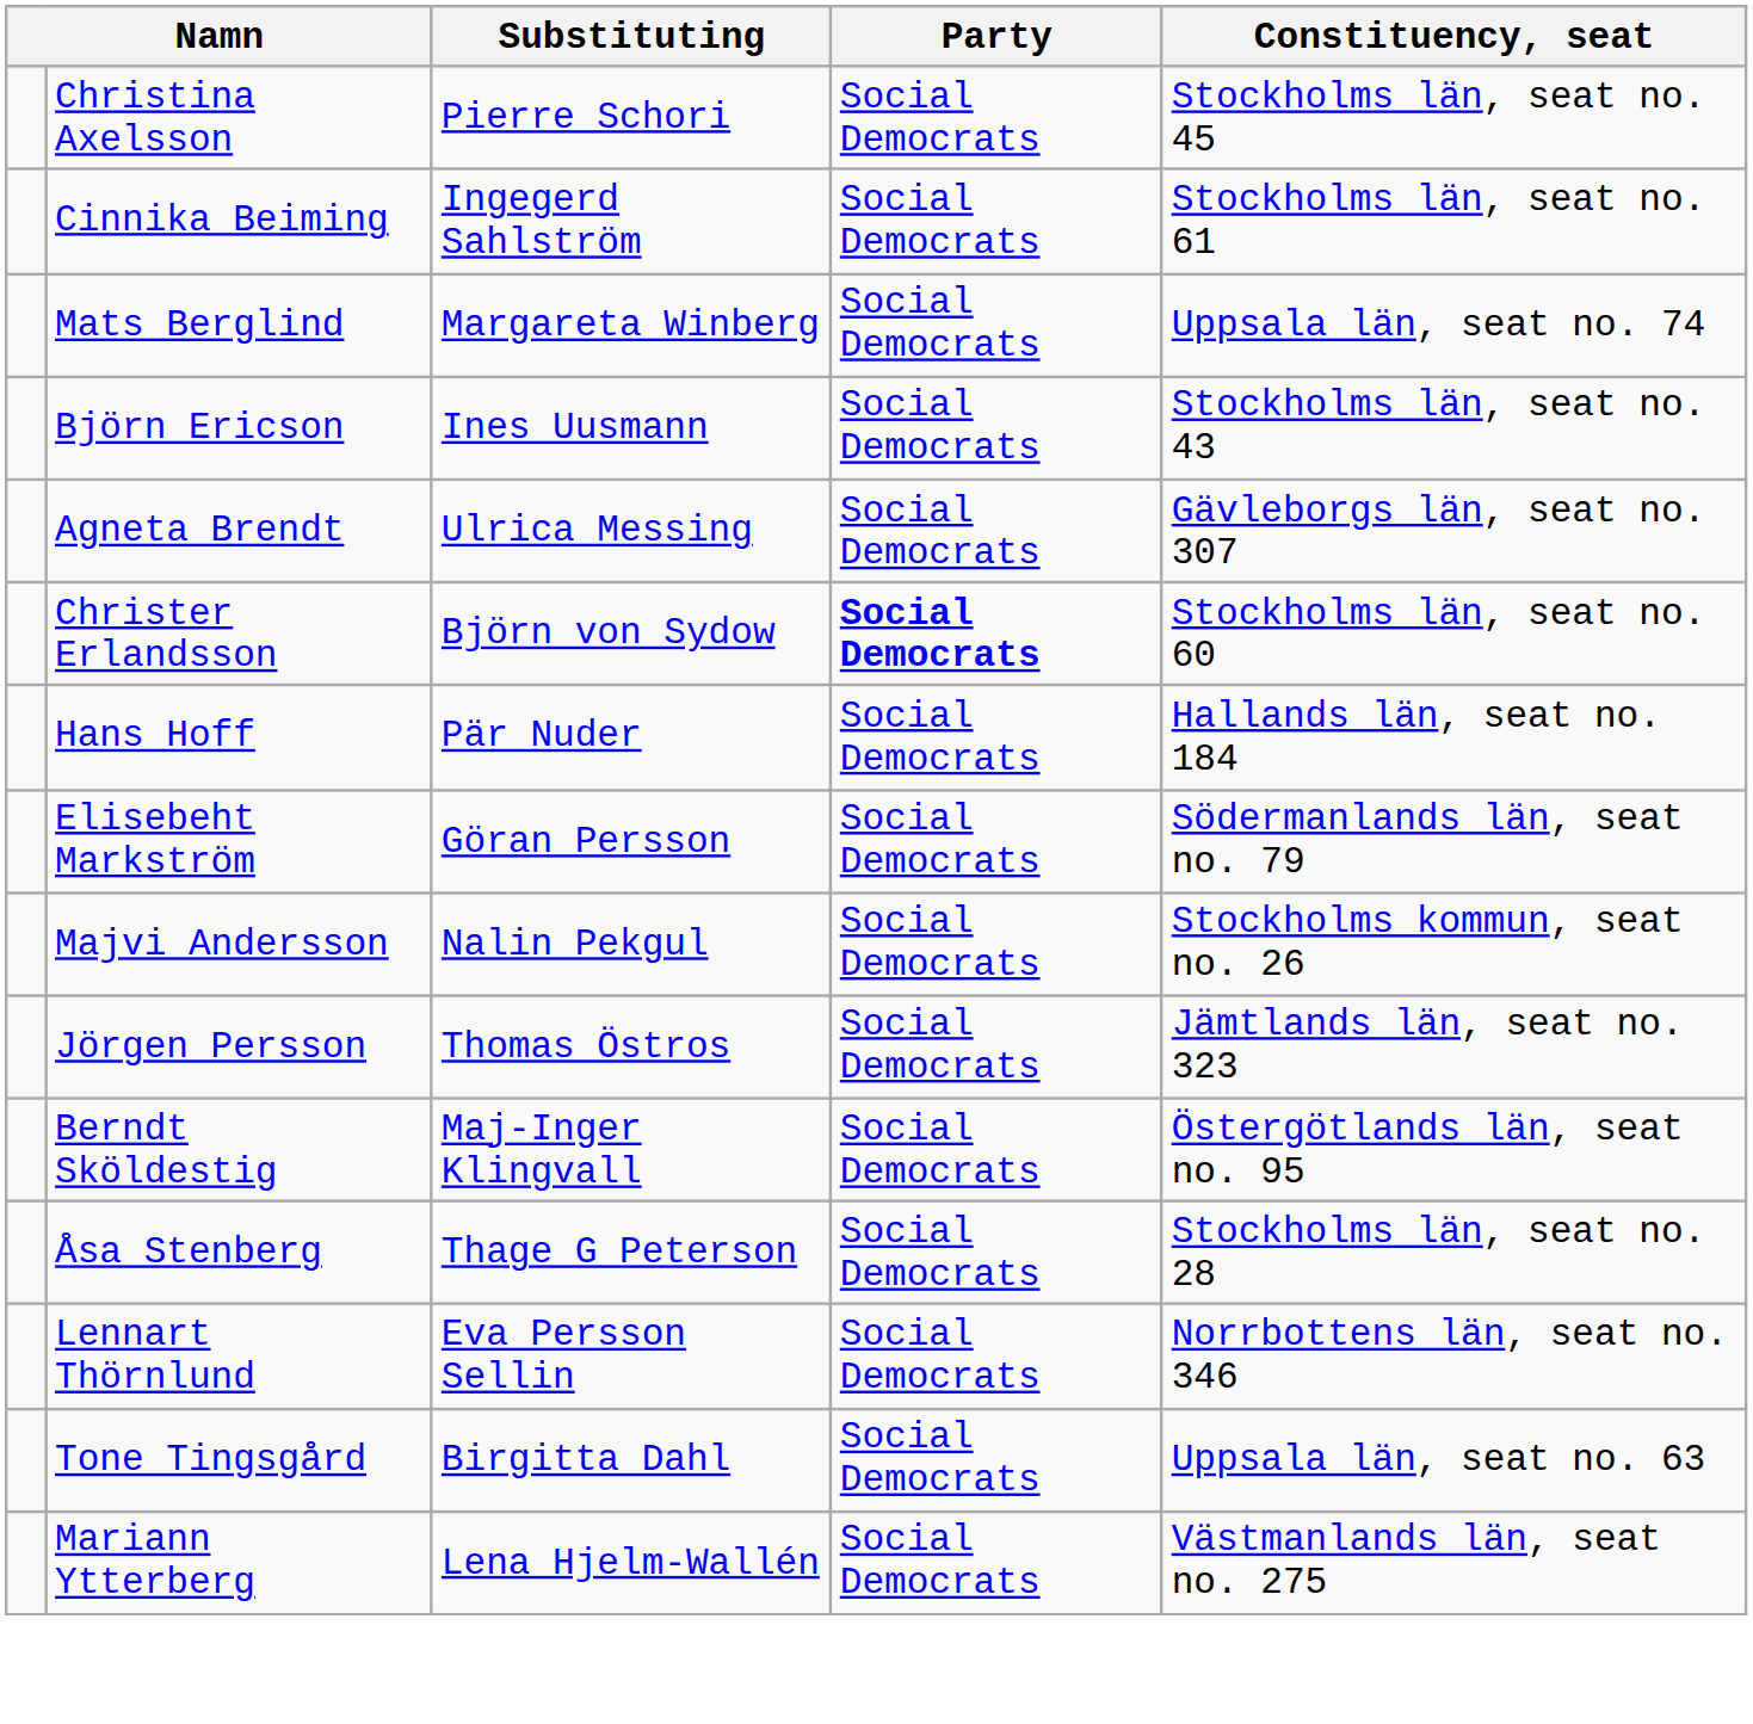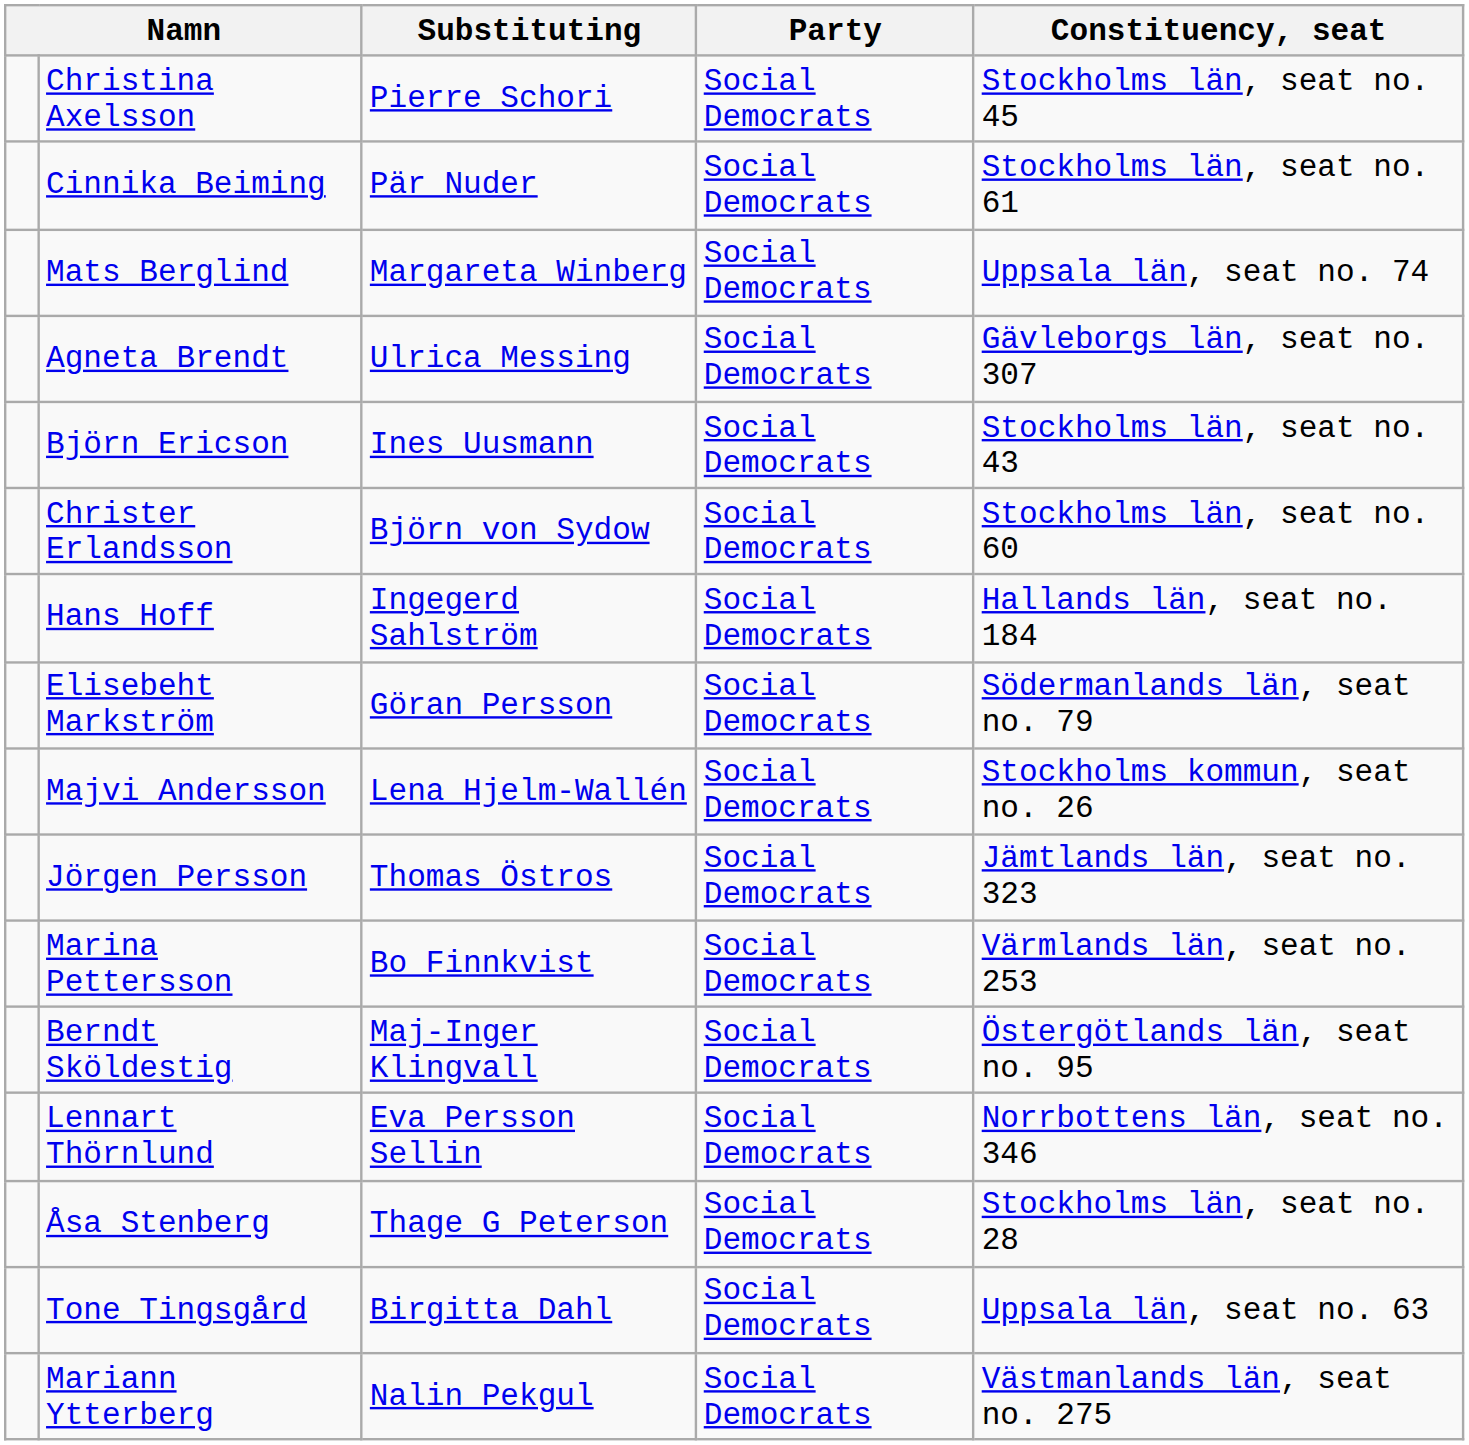Cinnika Beiming | Substituting: Ingegerd Sahlström -> Pär Nuder
rows swapped: Agneta Brendt <-> Björn Ericson
Christer Erlandsson | Party: bold -> normal
Hans Hoff | Substituting: Pär Nuder -> Ingegerd Sahlström
Majvi Andersson | Substituting: Nalin Pekgul -> Lena Hjelm-Wallén
+ row: Marina Pettersson | Bo Finnkvist | Social Democrats | Värmlands län, seat no. 253
rows swapped: Åsa Stenberg <-> Lennart Thörnlund
Mariann Ytterberg | Substituting: Lena Hjelm-Wallén -> Nalin Pekgul
